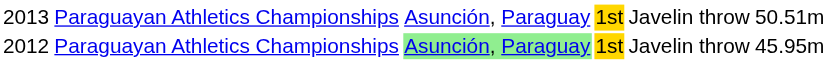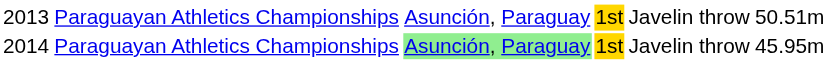row 2 | column 1: 2012 -> 2014
